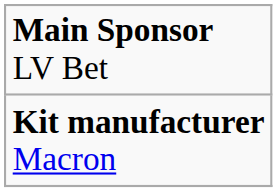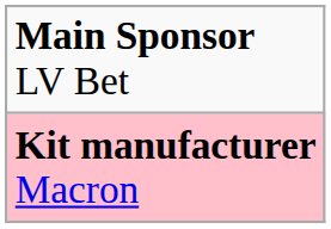row 2 | column 1: no background -> pink background
